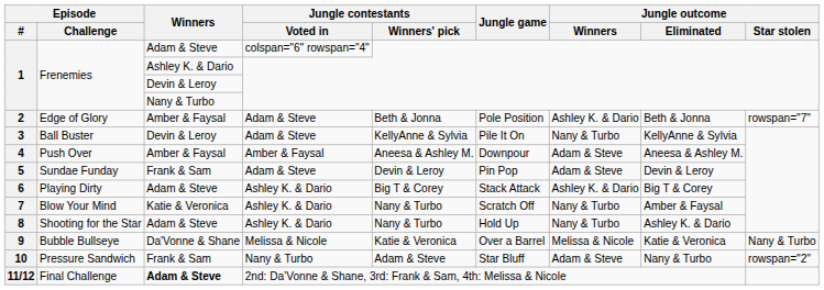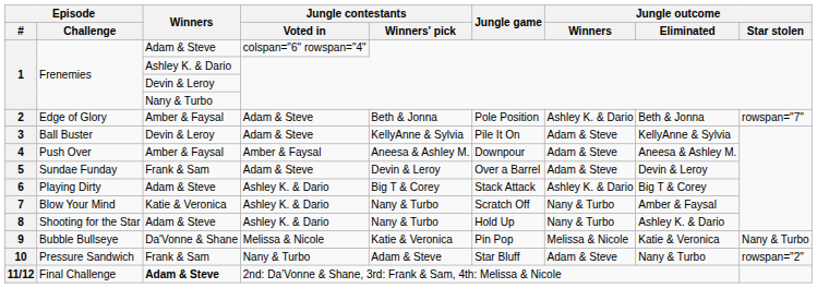3 | Jungle outcome / Winners: Nany & Turbo -> Adam & Steve
5 | Jungle game: Pin Pop -> Over a Barrel
9 | Jungle game: Over a Barrel -> Pin Pop
